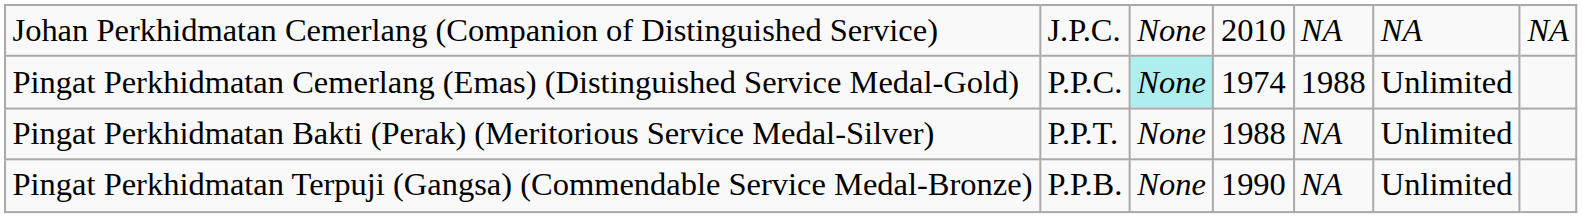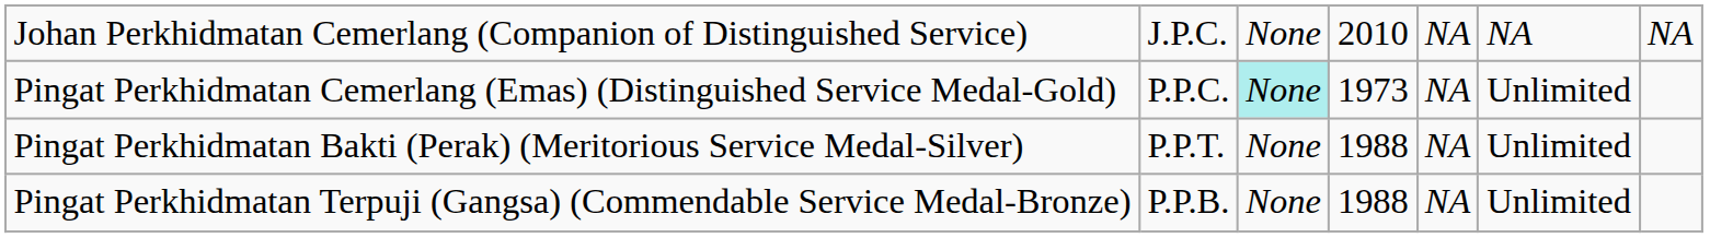row 2 | column 4: 1974 -> 1973
row 2 | column 5: 1988 -> NA
row 4 | column 4: 1990 -> 1988
